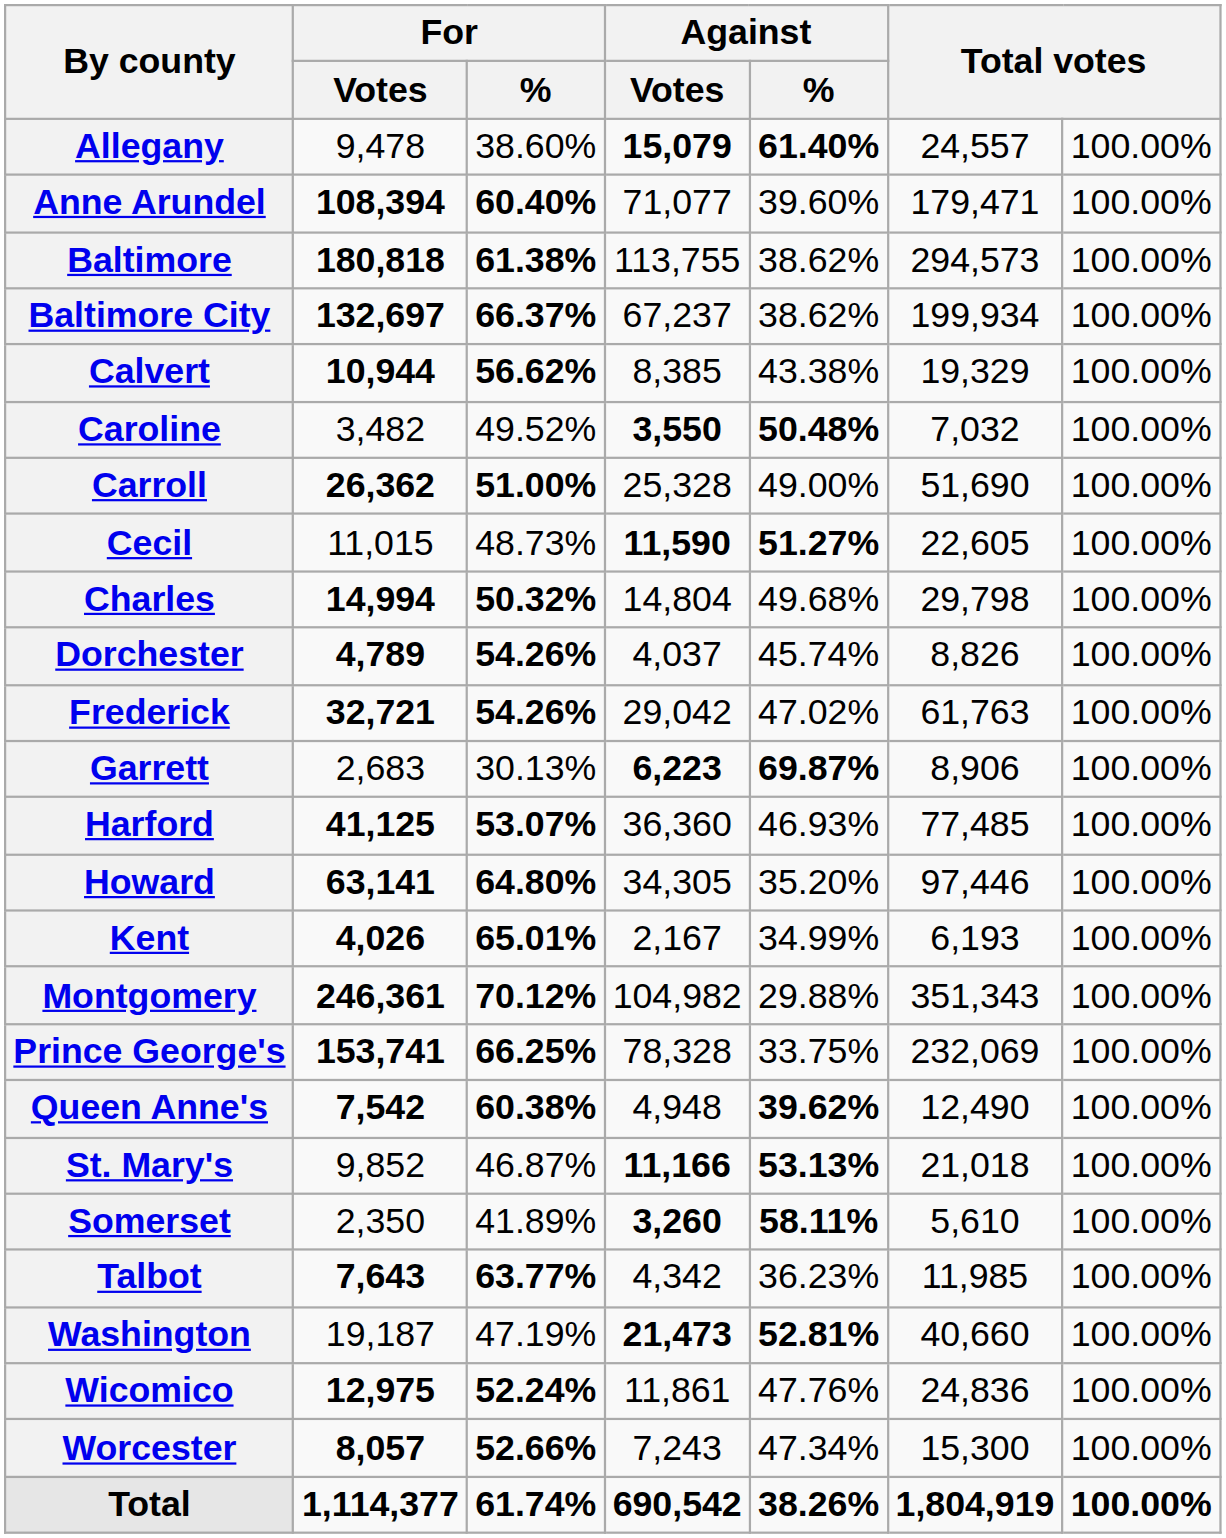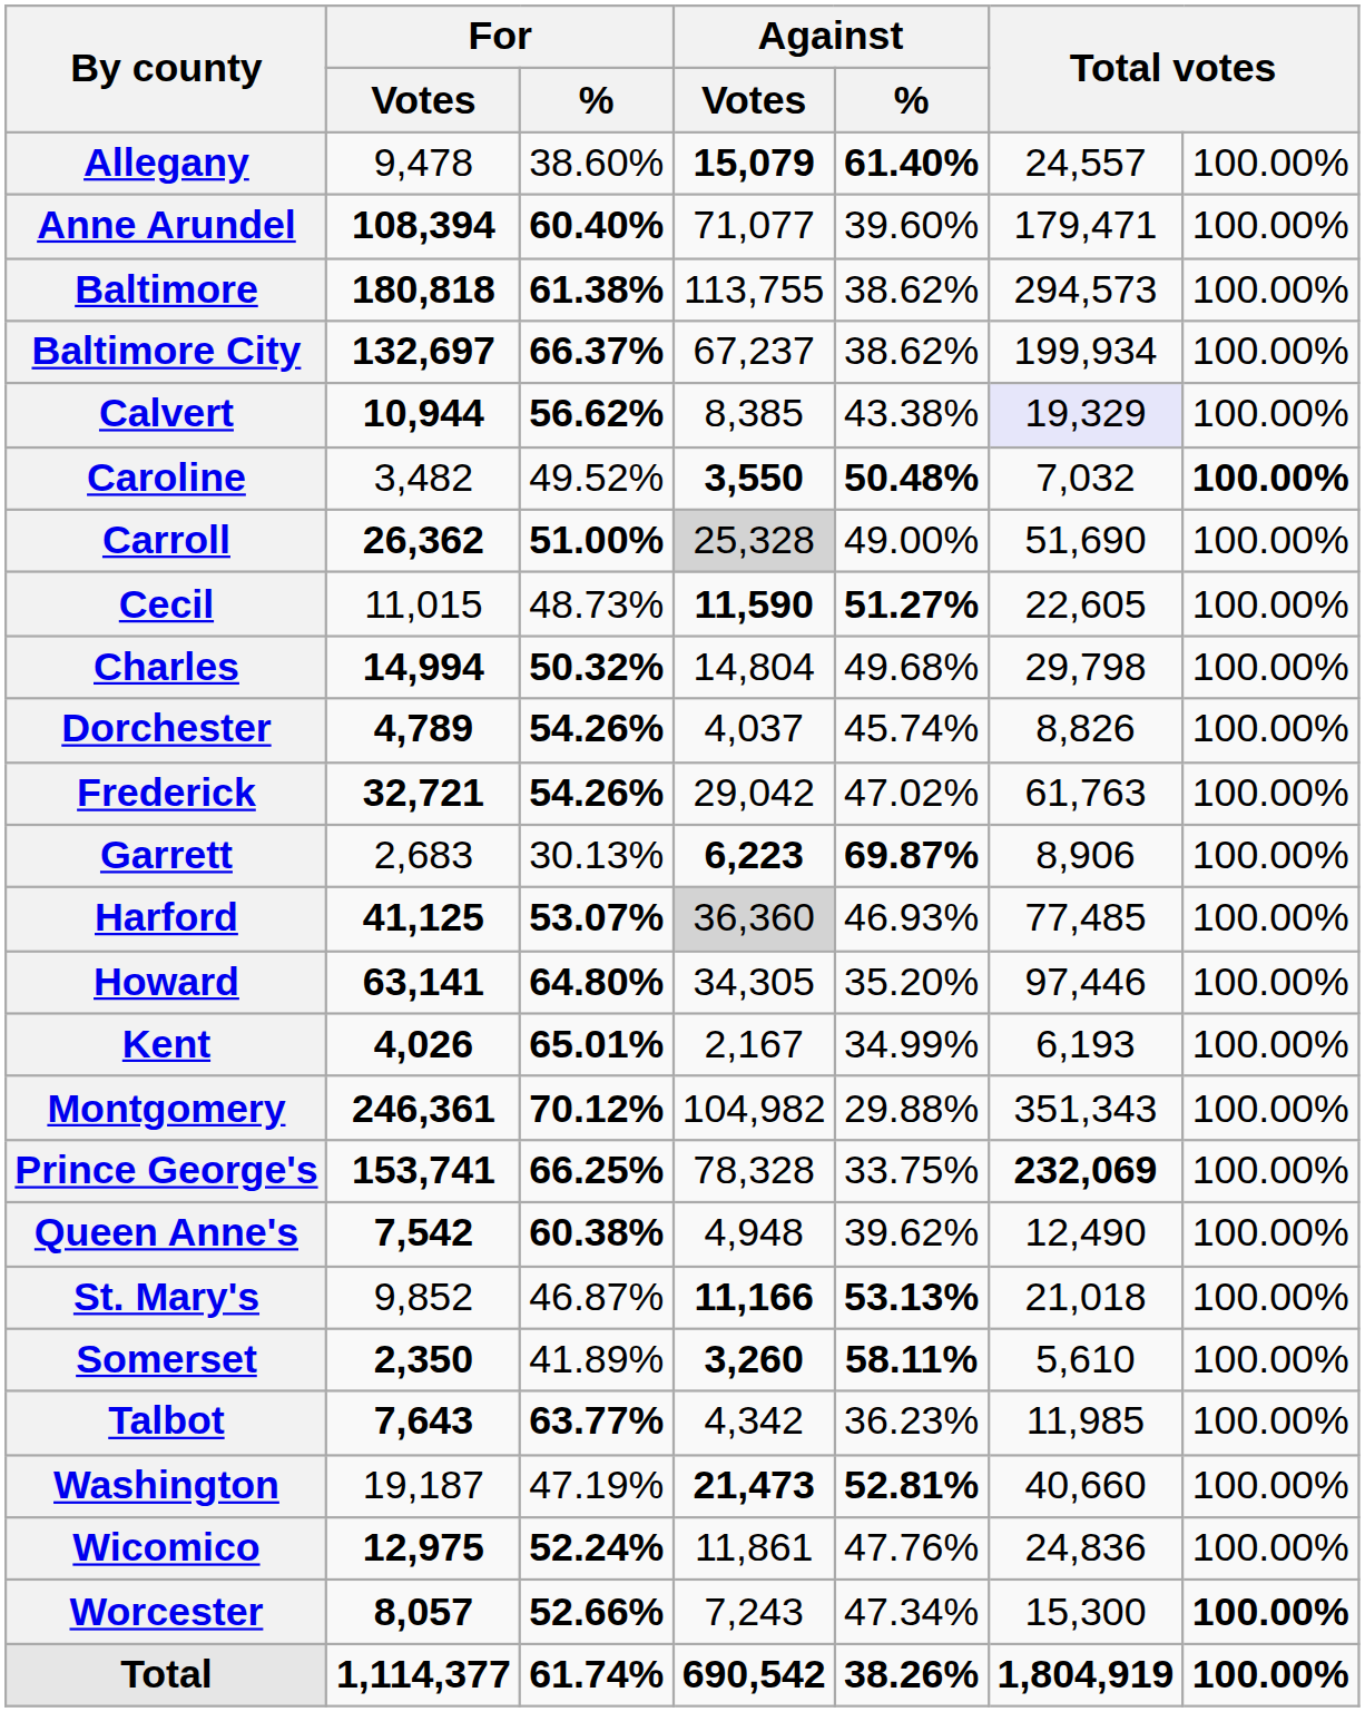Calvert | column 6: no background -> lavender background
Caroline | column 7: normal -> bold
Carroll | Against / Votes: no background -> lightgrey background
Harford | Against / Votes: no background -> lightgrey background
Prince George's | column 6: normal -> bold
Queen Anne's | Against / %: bold -> normal
Somerset | For / Votes: normal -> bold
Worcester | column 7: normal -> bold
